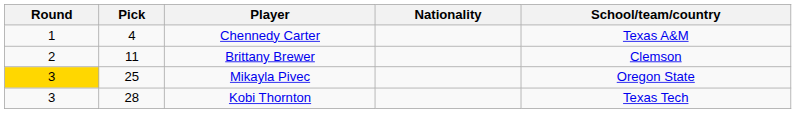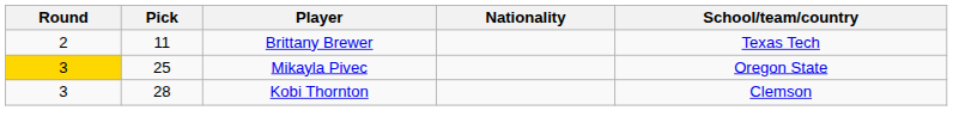- row: 1 | 4 | Chennedy Carter | Texas A&M
Brittany Brewer | School/team/country: Clemson -> Texas Tech
Kobi Thornton | School/team/country: Texas Tech -> Clemson
